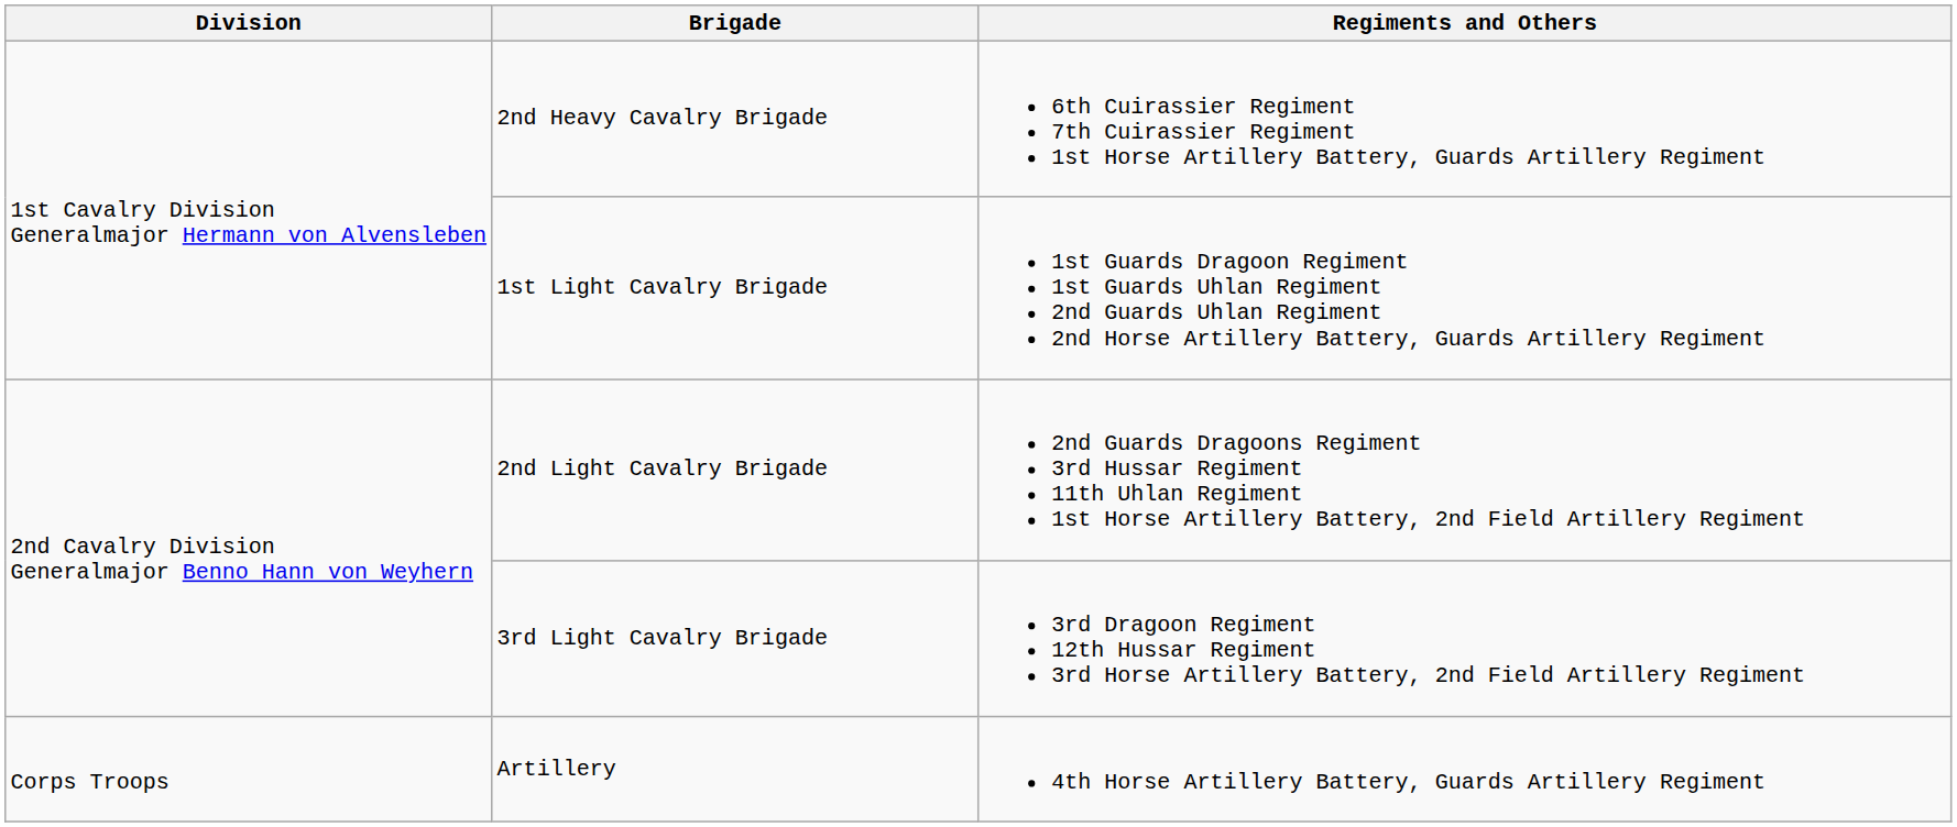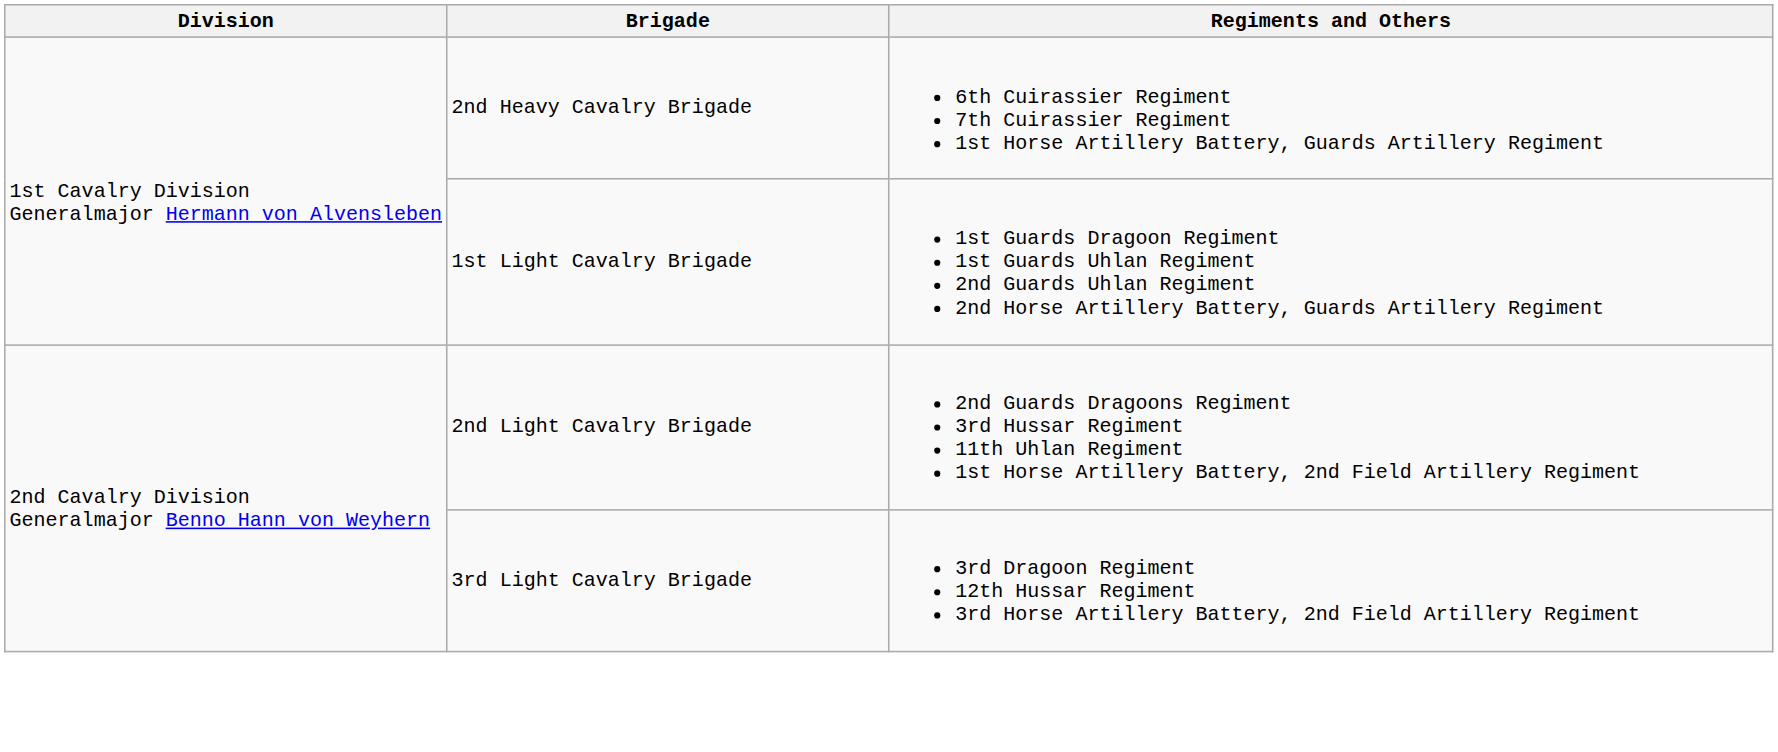- row: Corps Troops | Artillery | 4th Horse Artillery Battery, Guards Artillery Regiment
